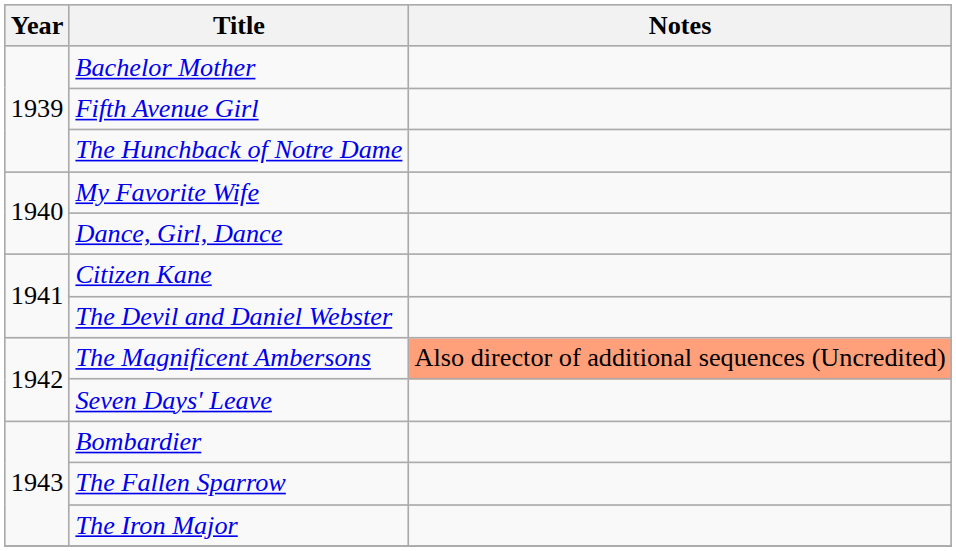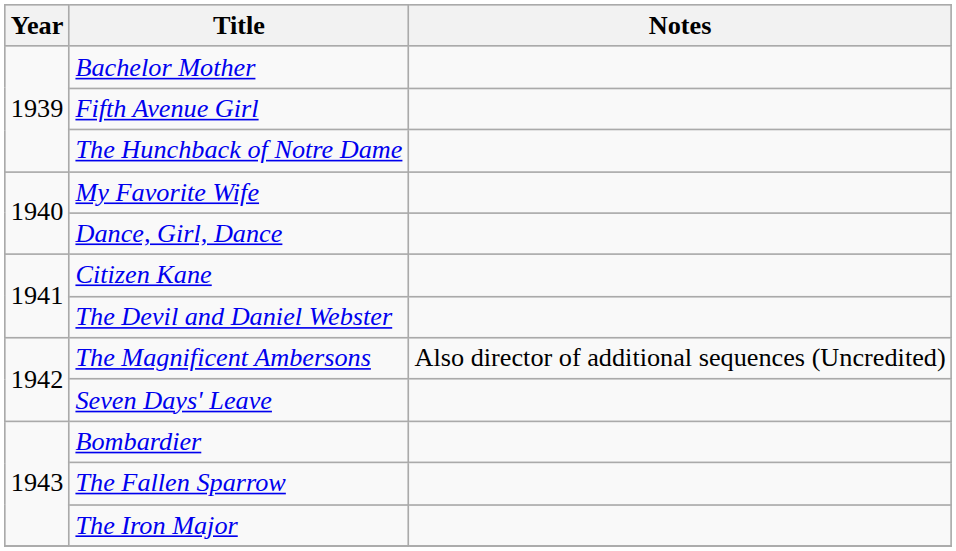The Magnificent Ambersons | Notes: lightsalmon background -> no background
